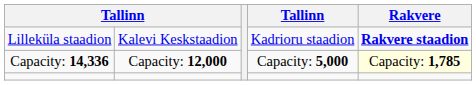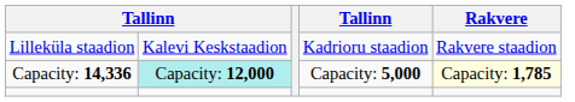Lilleküla staadion | Rakvere: bold -> normal
Capacity: 14,336 | column 2: no background -> paleturquoise background
